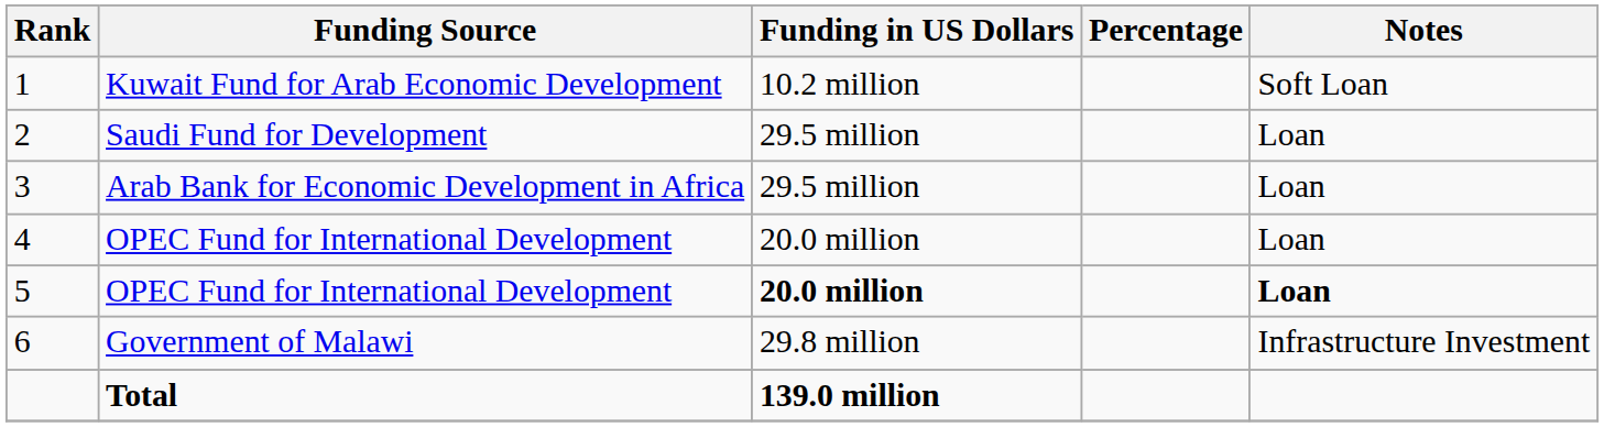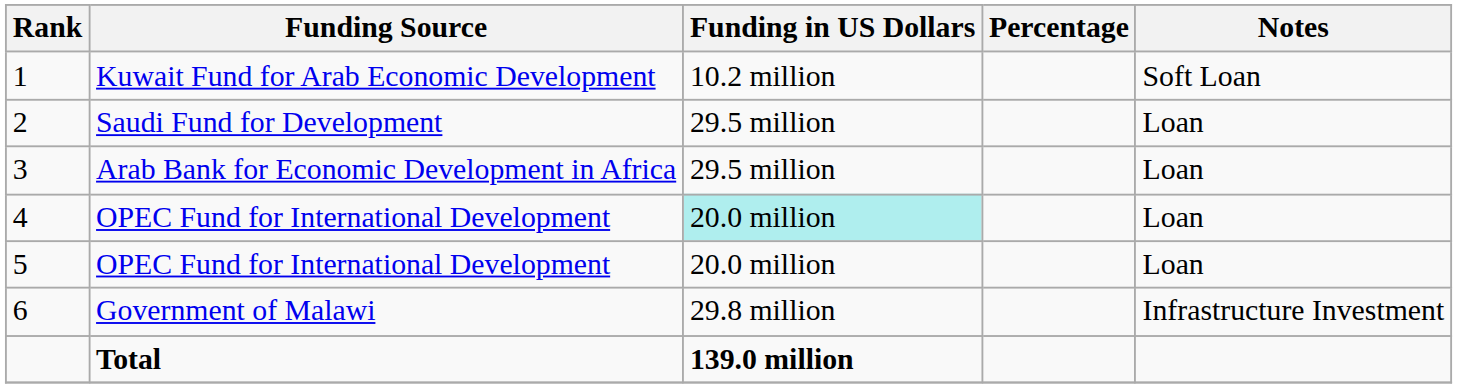4 | Funding in US Dollars: no background -> paleturquoise background
5 | Funding in US Dollars: bold -> normal
5 | Notes: bold -> normal
